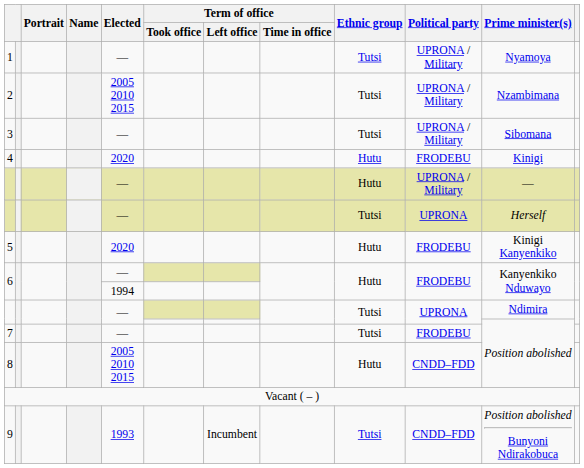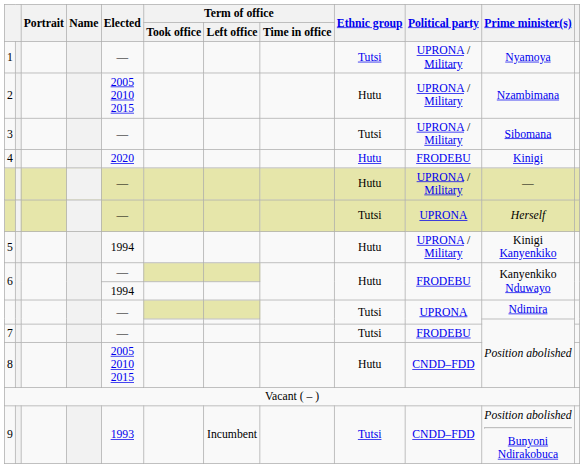2 | Ethnic group: Tutsi -> Hutu
5 | Elected: 2020 -> 1994
5 | Political party: FRODEBU -> UPRONA / Military
